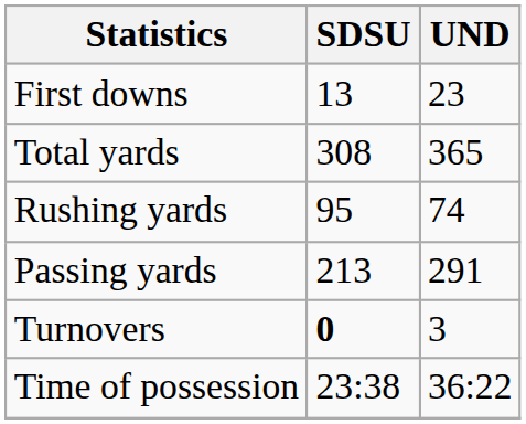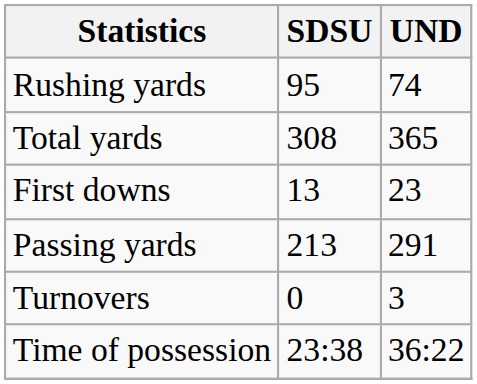rows swapped: First downs <-> Rushing yards
Turnovers | SDSU: bold -> normal
